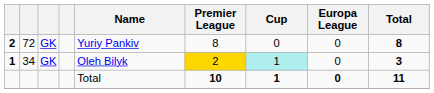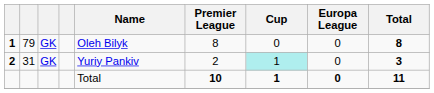row 2 | column 1: 2 -> 1
row 2 | column 2: 72 -> 79
row 2 | Name: Yuriy Pankiv -> Oleh Bilyk
row 3 | column 1: 1 -> 2
row 3 | column 2: 34 -> 31
row 3 | Name: Oleh Bilyk -> Yuriy Pankiv
row 3 | Premier League: gold background -> no background
